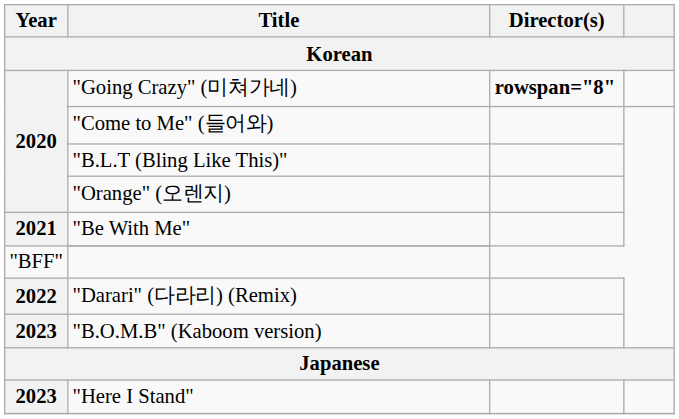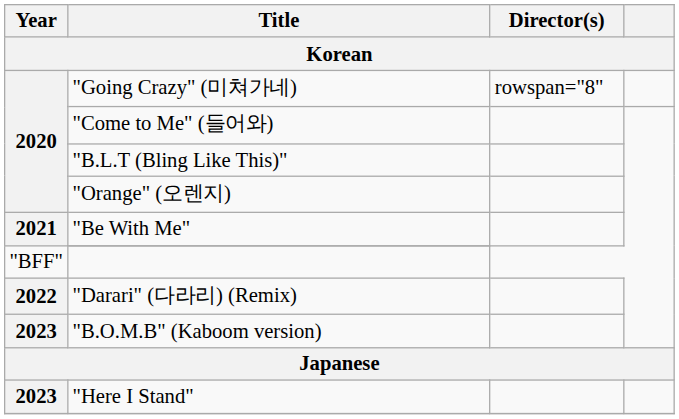"Going Crazy" (미쳐가네) | Director(s): bold -> normal
